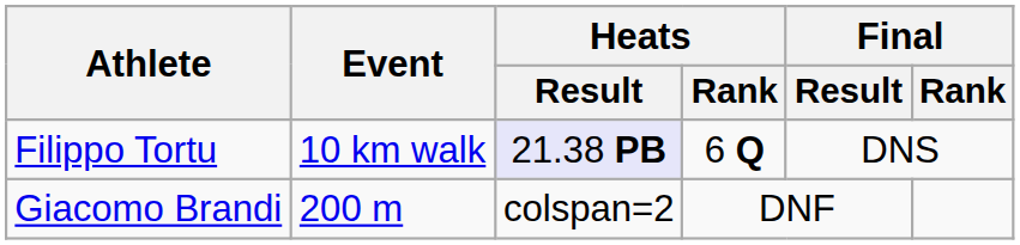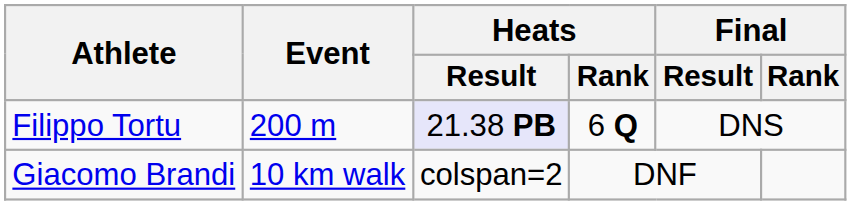Filippo Tortu | Event: 10 km walk -> 200 m
Giacomo Brandi | Event: 200 m -> 10 km walk
